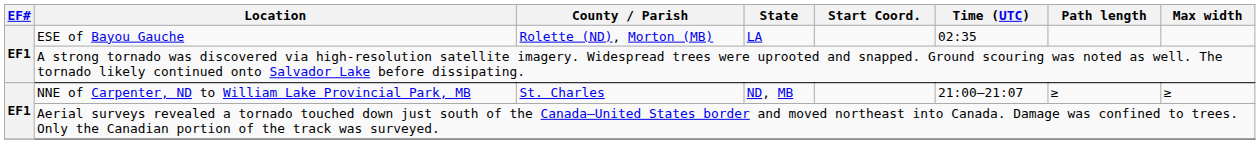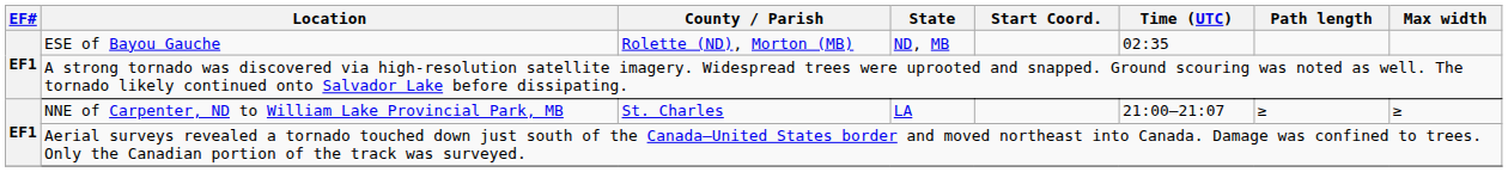ESE of Bayou Gauche | State: LA -> ND, MB
NNE of Carpenter, ND to William Lake Provincial Park, MB | State: ND, MB -> LA
